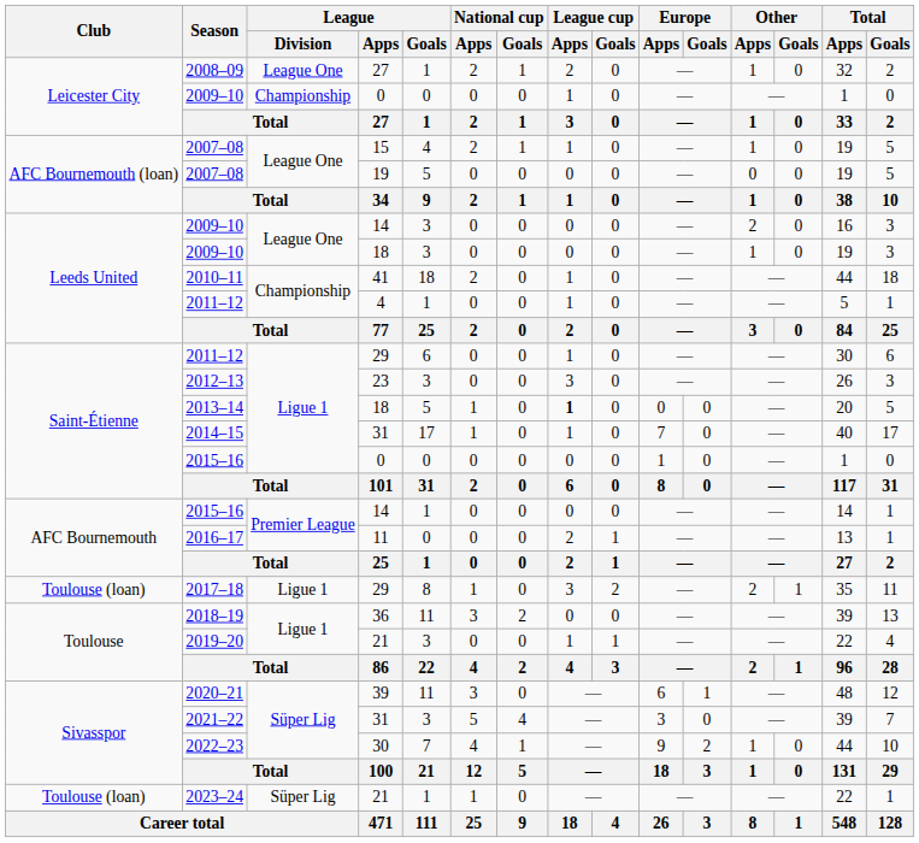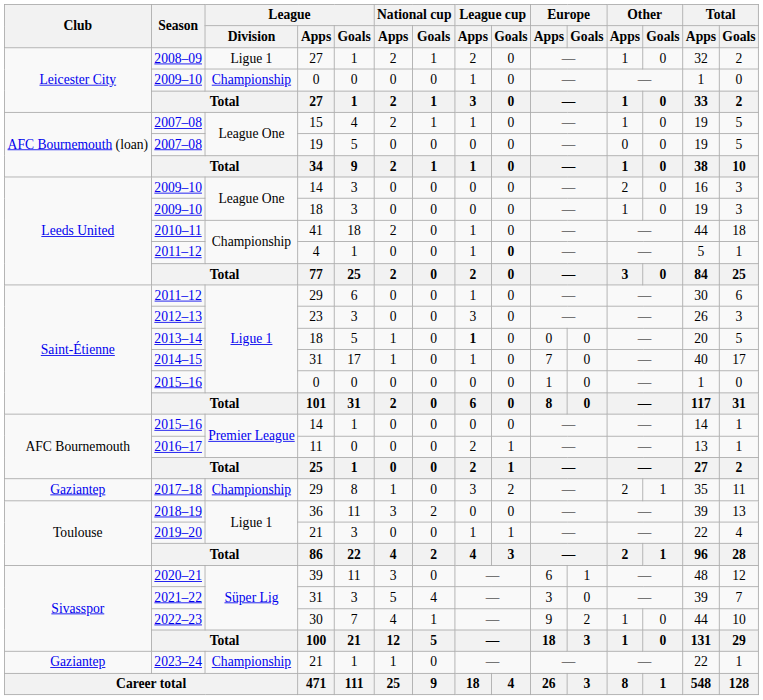2008–09 | League / Division: League One -> Ligue 1
2011–12 / 4 | League cup / Goals: normal -> bold
2017–18 | Club: Toulouse (loan) -> Gaziantep
2017–18 | League / Division: Ligue 1 -> Championship
2023–24 | Club: Toulouse (loan) -> Gaziantep
2023–24 | League / Division: Süper Lig -> Championship
